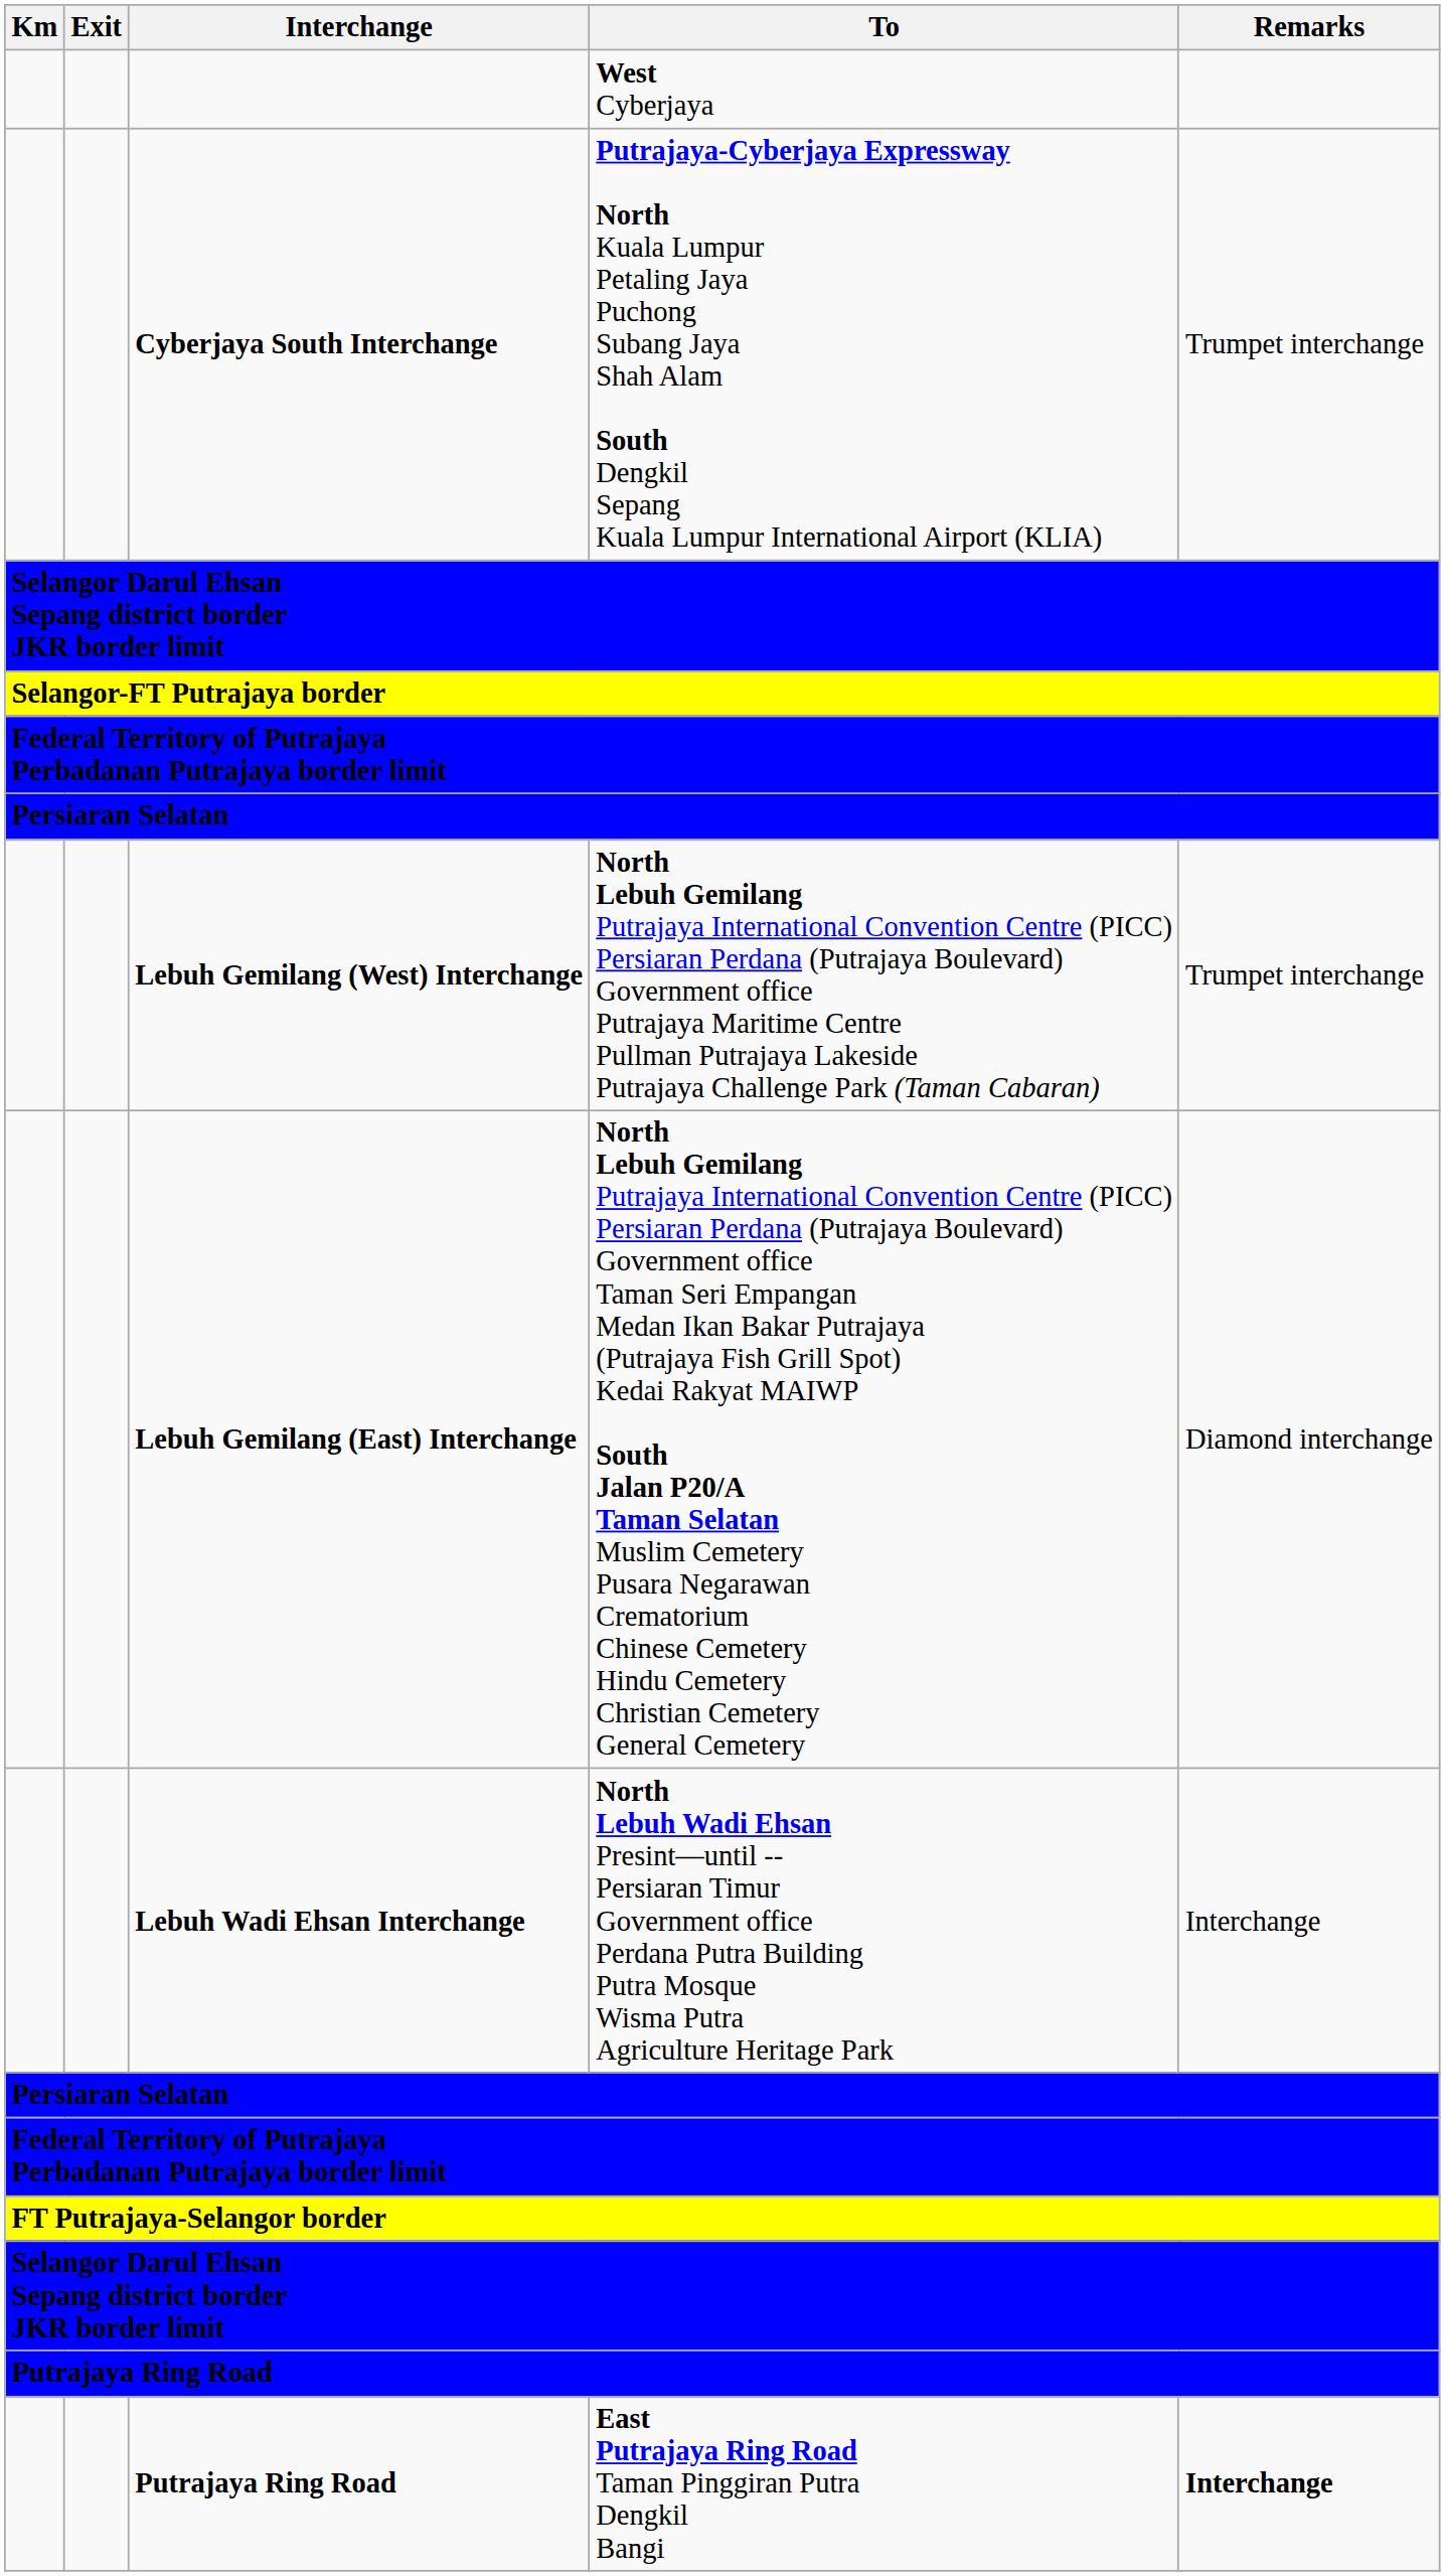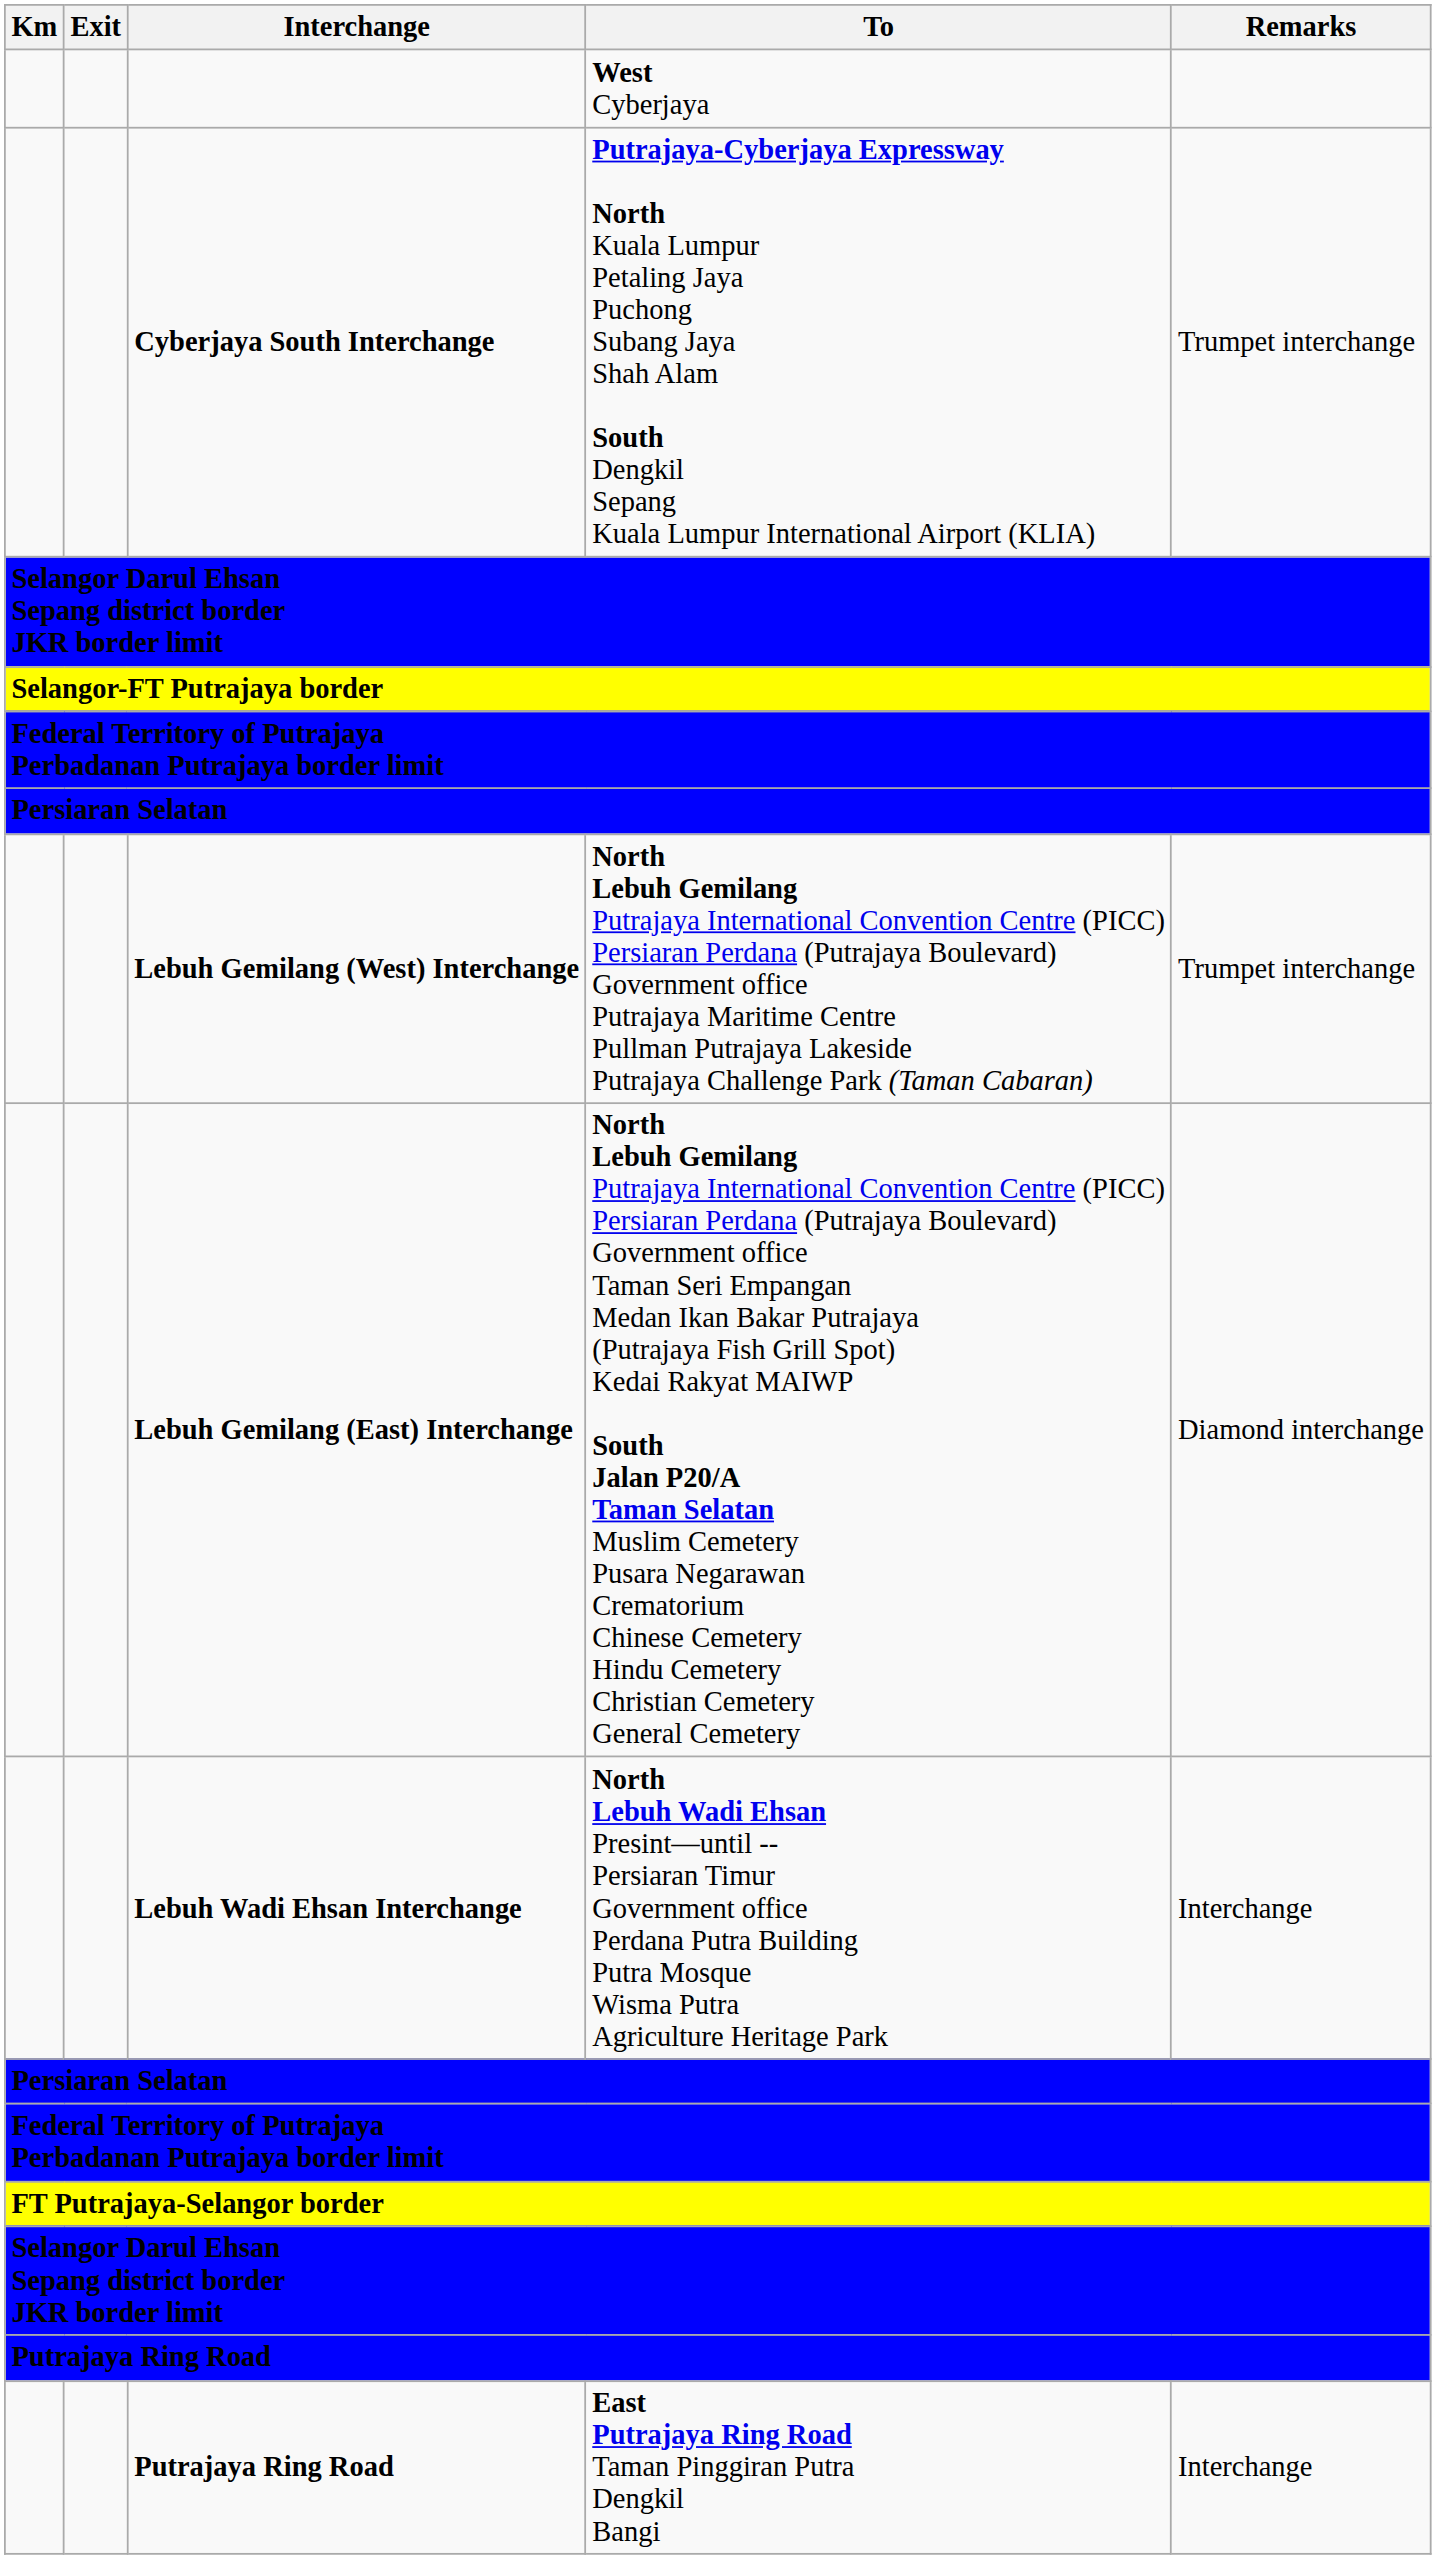East Putrajaya Ring Road Taman Pinggiran Putra Dengkil Bangi | Remarks: bold -> normal
